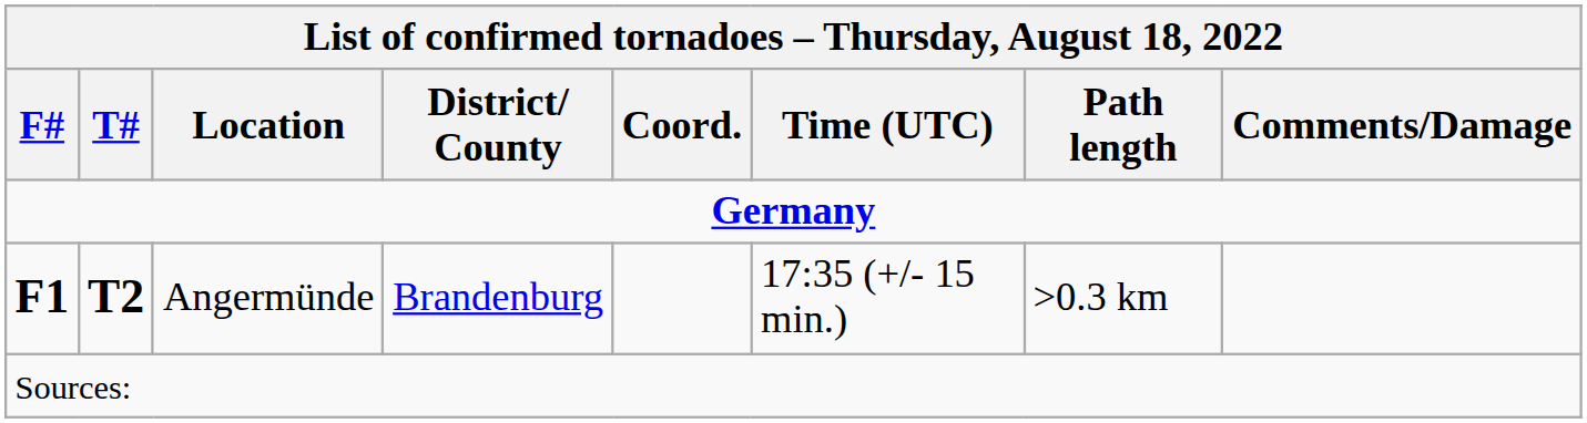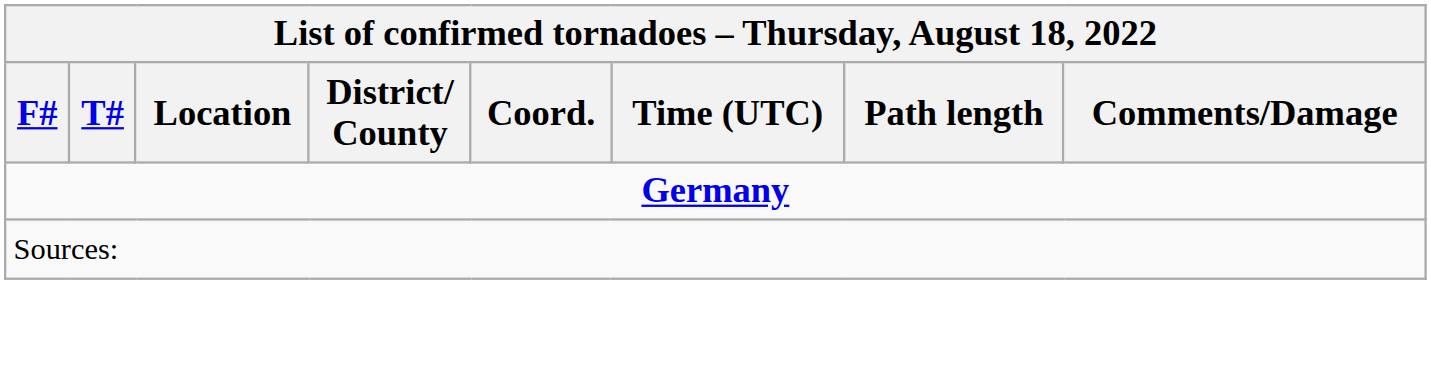- row: F1 | T2 | Angermünde | Brandenburg | 17:35 (+/- 15 min.) | >0.3 km
